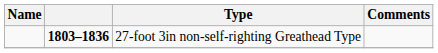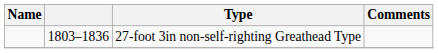27-foot 3in non-self-righting Greathead Type | column 2: bold -> normal
